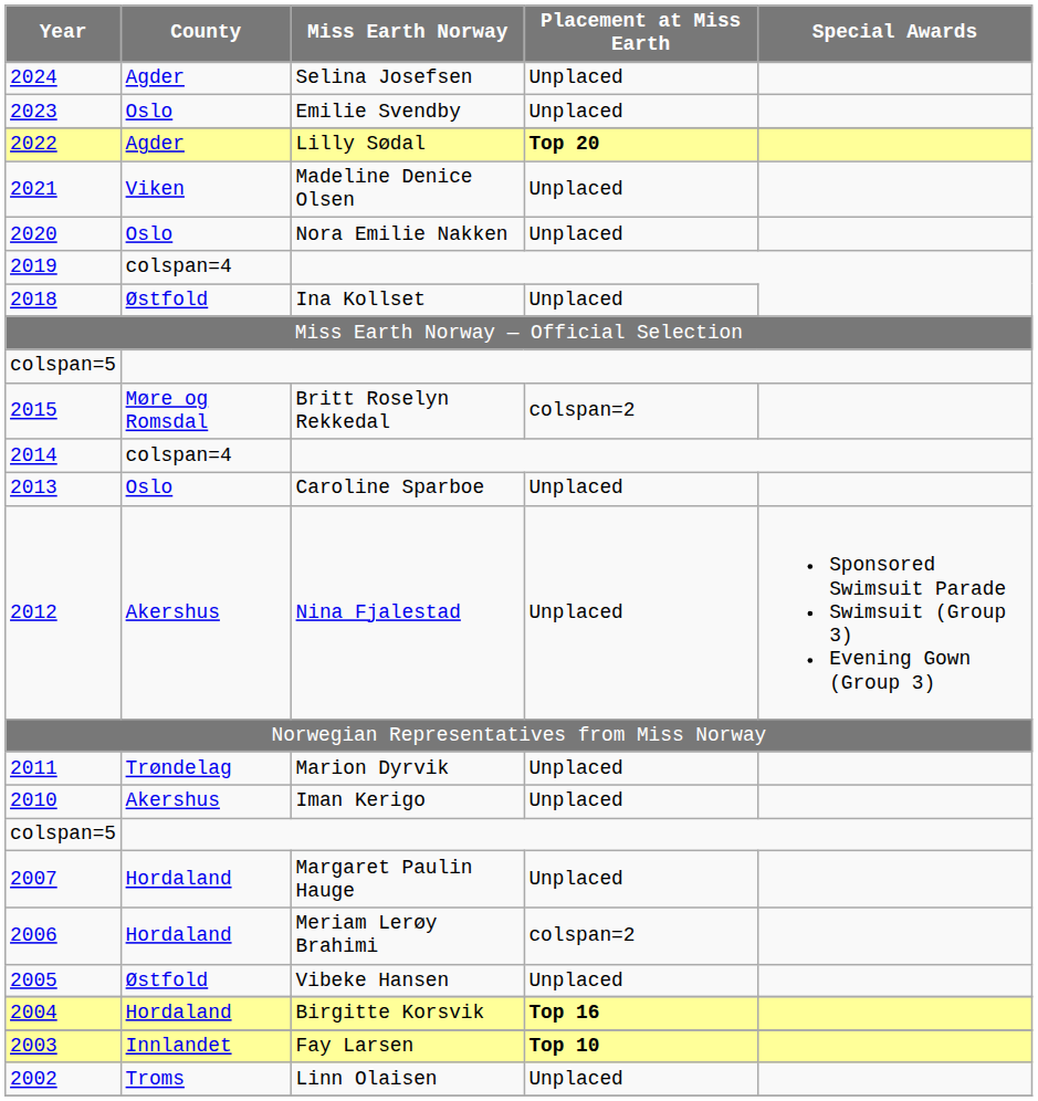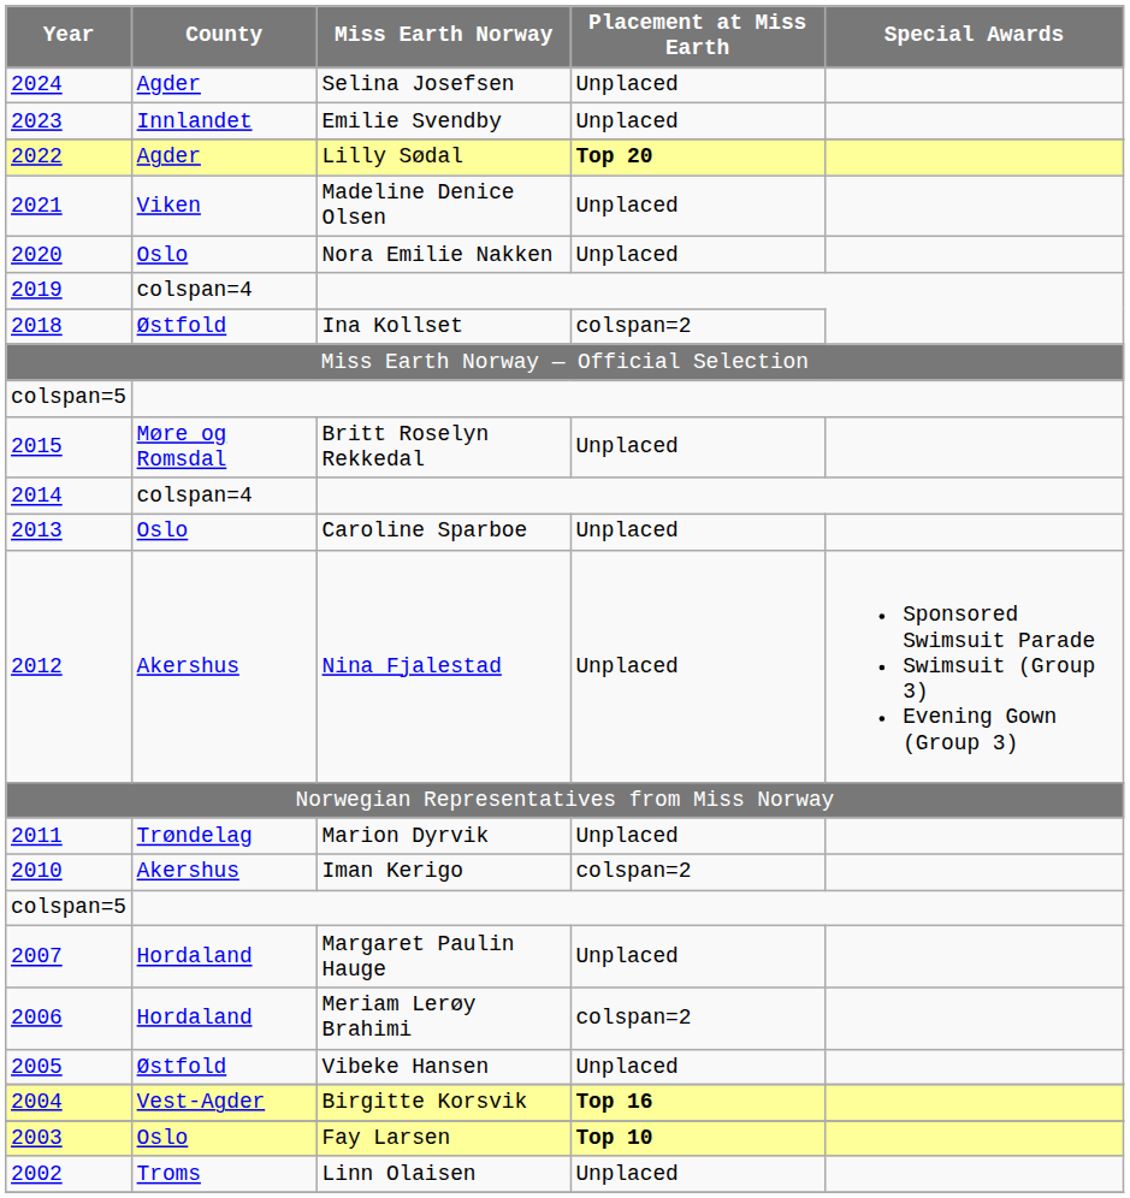2023 | County: Oslo -> Innlandet
2018 | Placement at Miss Earth: Unplaced -> colspan=2
2015 | Placement at Miss Earth: colspan=2 -> Unplaced
2010 | Placement at Miss Earth: Unplaced -> colspan=2
2004 | County: Hordaland -> Vest-Agder
2003 | County: Innlandet -> Oslo
